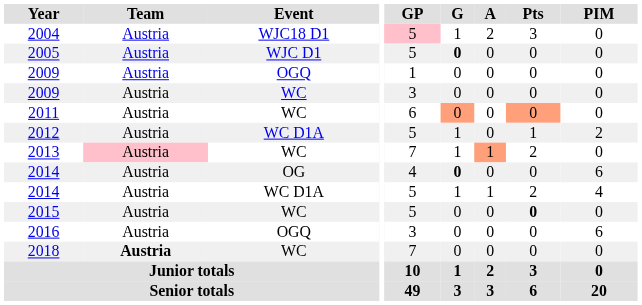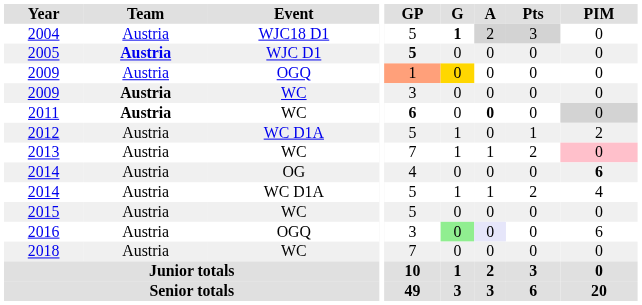2004 | GP: pink background -> no background
2004 | G: normal -> bold
2004 | A: no background -> lightgrey background
2004 | Pts: no background -> lightgrey background
2005 | Team: normal -> bold
2005 | GP: normal -> bold
2005 | G: bold -> normal
2009 / OGQ | GP: no background -> lightsalmon background
2009 / OGQ | G: no background -> gold background
2009 / WC | Team: normal -> bold
2011 | Team: normal -> bold
2011 | GP: normal -> bold
2011 | G: lightsalmon background -> no background
2011 | A: normal -> bold
2011 | Pts: lightsalmon background -> no background
2011 | PIM: no background -> lightgrey background
2013 | Team: pink background -> no background
2013 | A: lightsalmon background -> no background
2013 | PIM: no background -> pink background
2014 / OG | G: bold -> normal
2014 / OG | PIM: normal -> bold
2015 | Pts: bold -> normal
2016 | G: no background -> lightgreen background
2016 | A: no background -> lavender background
2018 | Team: bold -> normal
